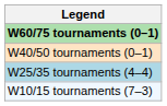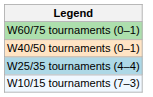row 2 | column 1: bold -> normal
